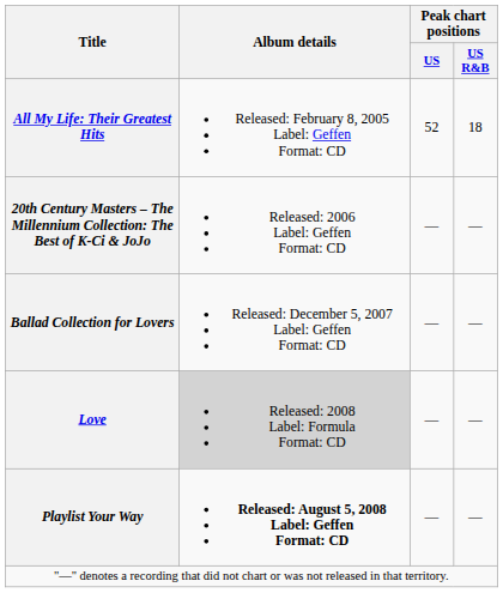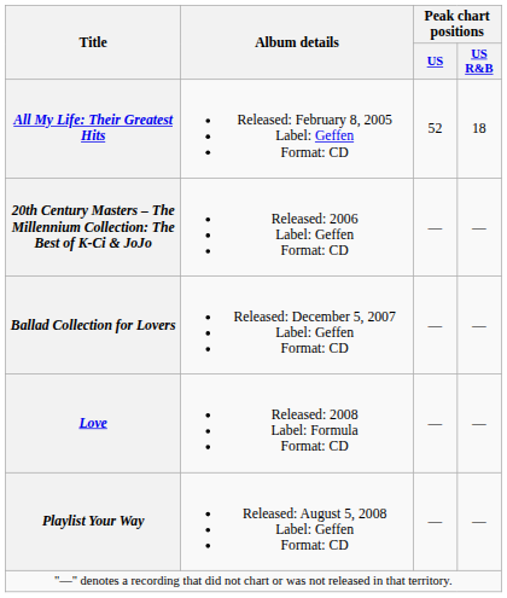Love | Album details: lightgrey background -> no background
Playlist Your Way | Album details: bold -> normal
